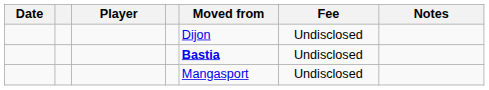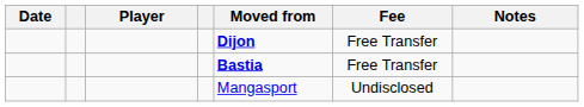row 2 | Moved from: normal -> bold
row 2 | Fee: Undisclosed -> Free Transfer
row 3 | Fee: Undisclosed -> Free Transfer
